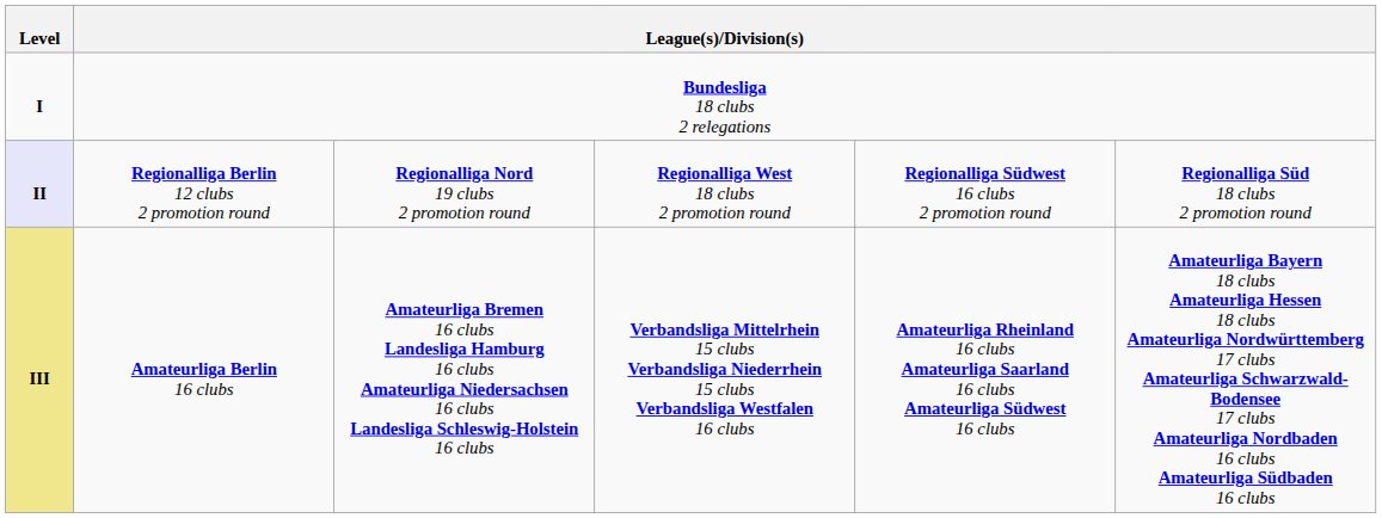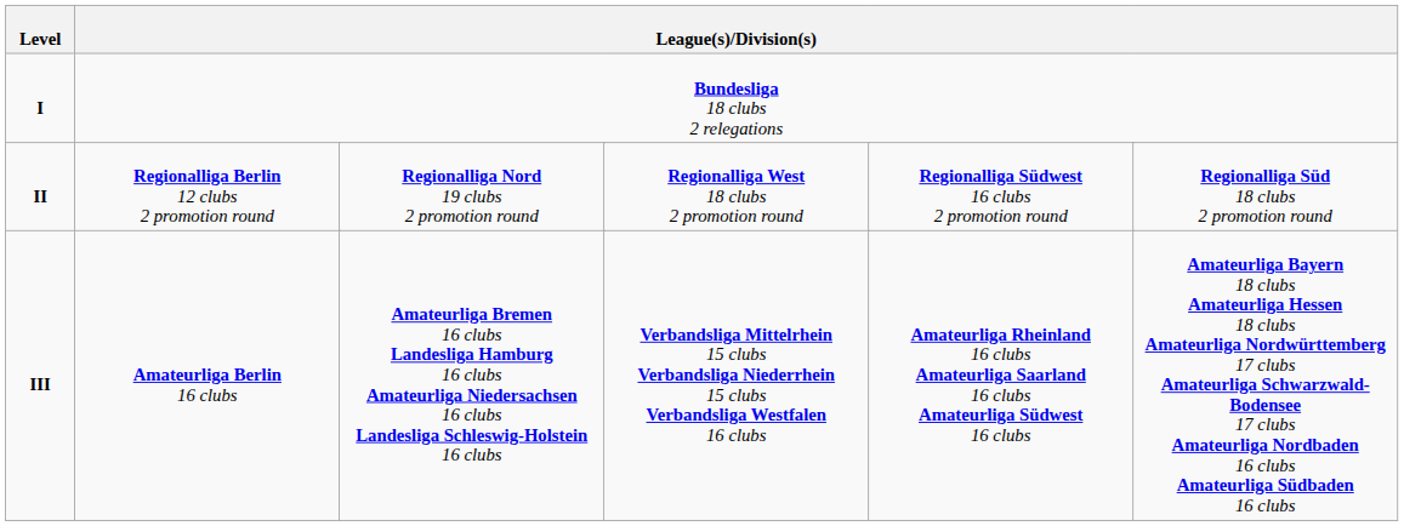II | Level: lavender background -> no background
III | Level: khaki background -> no background
